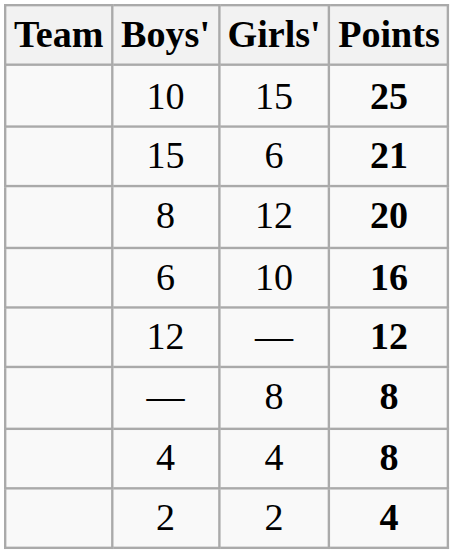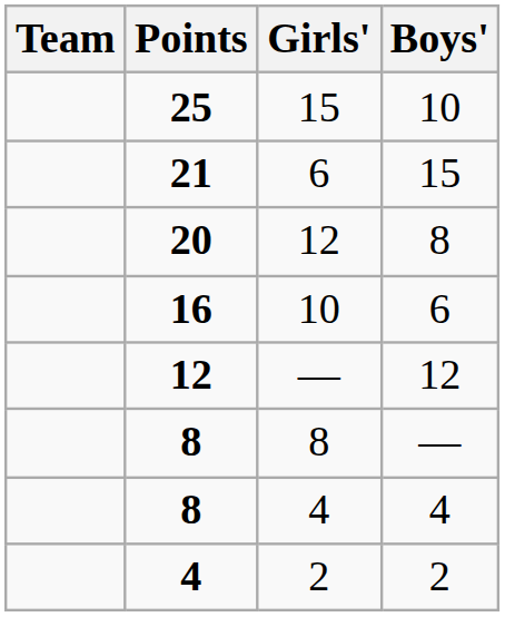columns swapped: Boys' <-> Points
